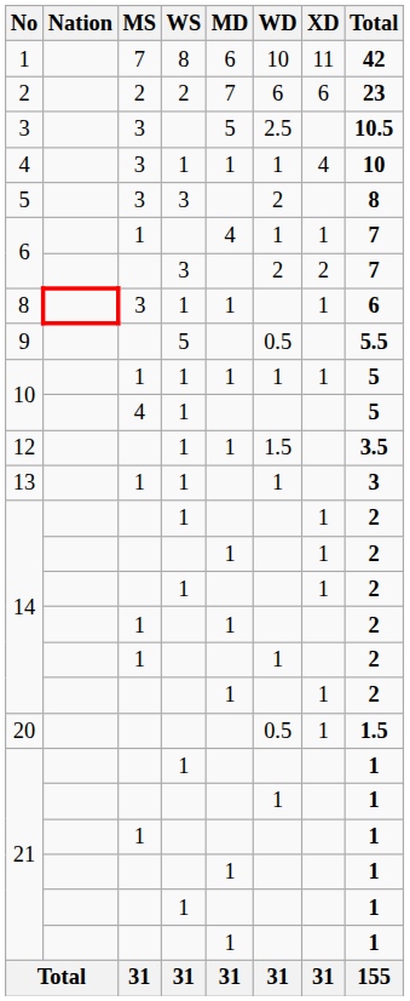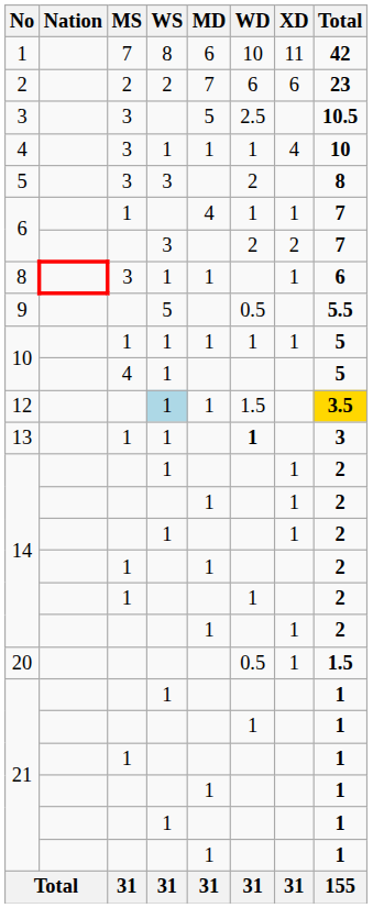12 | WS: no background -> lightblue background
12 | Total: no background -> gold background
13 | WD: normal -> bold
